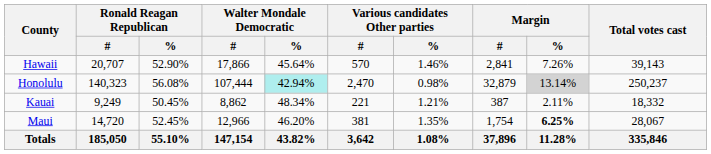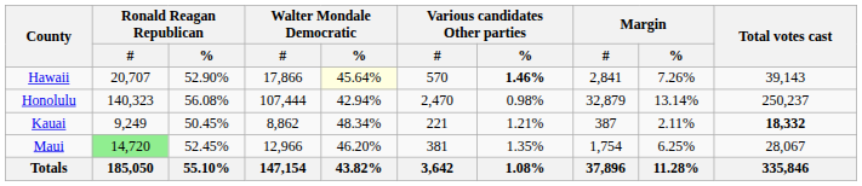Hawaii | Walter Mondale Democratic / %: no background -> lightyellow background
Hawaii | Various candidates Other parties / %: normal -> bold
Honolulu | Walter Mondale Democratic / %: paleturquoise background -> no background
Honolulu | Margin / %: lightgrey background -> no background
Kauai | Total votes cast: normal -> bold
Maui | Ronald Reagan Republican / #: no background -> lightgreen background
Maui | Margin / %: bold -> normal
